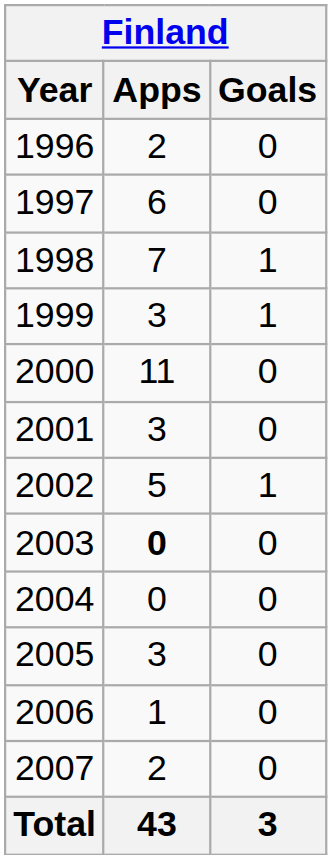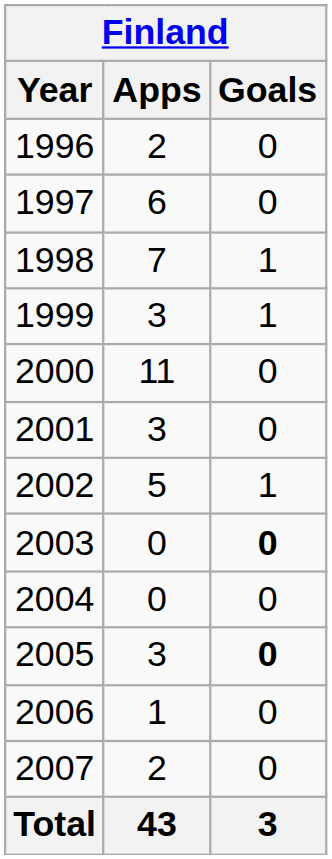2003 | Apps: bold -> normal
2003 | Goals: normal -> bold
2005 | Goals: normal -> bold
